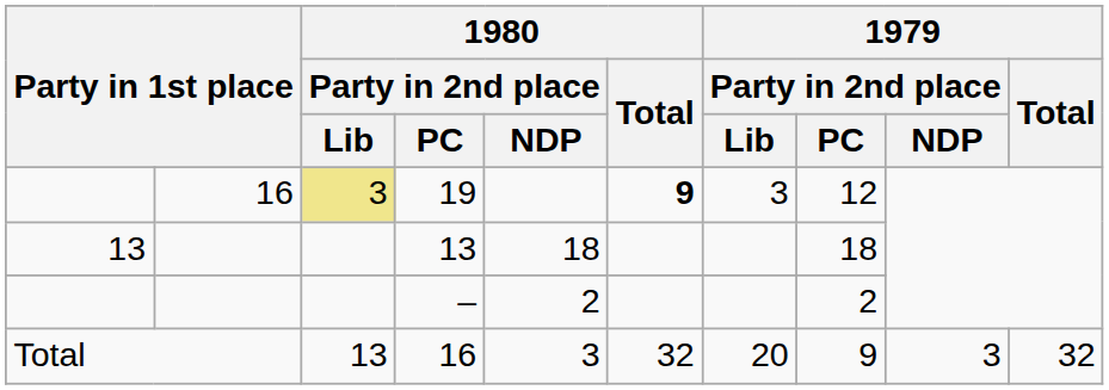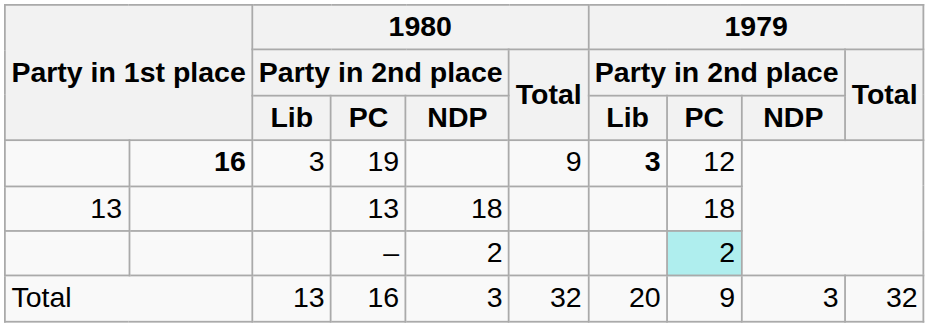19 | column 2: normal -> bold
19 | 1980 / Party in 2nd place / Lib: khaki background -> no background
19 | 1980 / Total: bold -> normal
19 | 1979 / Party in 2nd place / Lib: normal -> bold
– | 1979 / Party in 2nd place / PC: no background -> paleturquoise background
